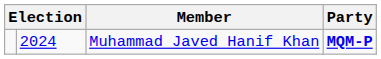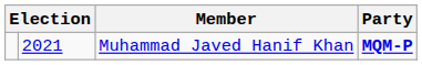Muhammad Javed Hanif Khan | column 2: 2024 -> 2021
